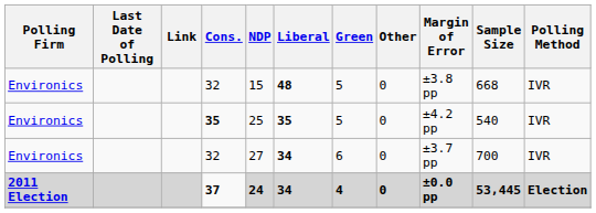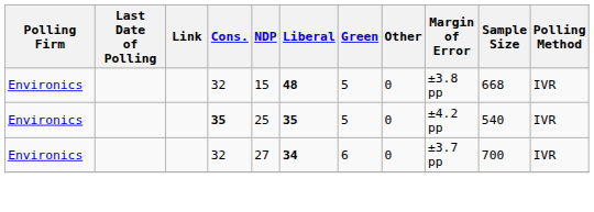- row: 2011 Election | 37 | 24 | 34 | 4 | 0 | ±0.0 pp | 53,445 | Election
